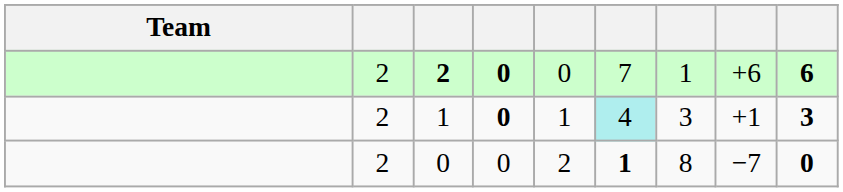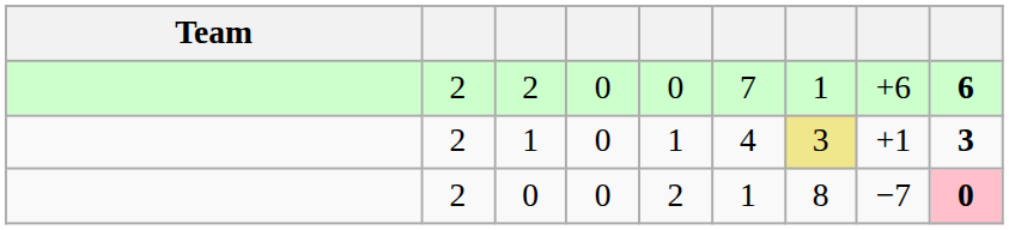row 2 | column 3: bold -> normal
row 2 | column 4: bold -> normal
row 3 | column 4: bold -> normal
row 3 | column 6: paleturquoise background -> no background
row 3 | column 7: no background -> khaki background
row 4 | column 6: bold -> normal
row 4 | column 9: no background -> pink background
